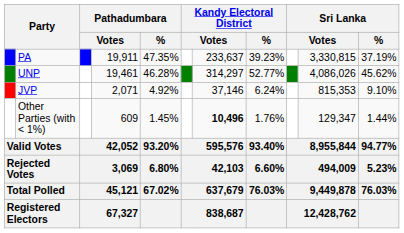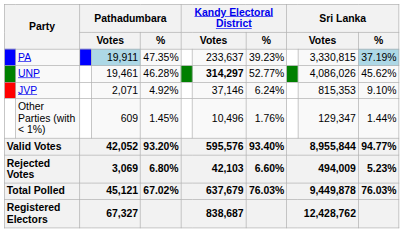PA | column 4: no background -> lightblue background
PA | Sri Lanka / %: no background -> lightblue background
UNP | column 7: normal -> bold
Other Parties (with < 1%) | column 7: bold -> normal
